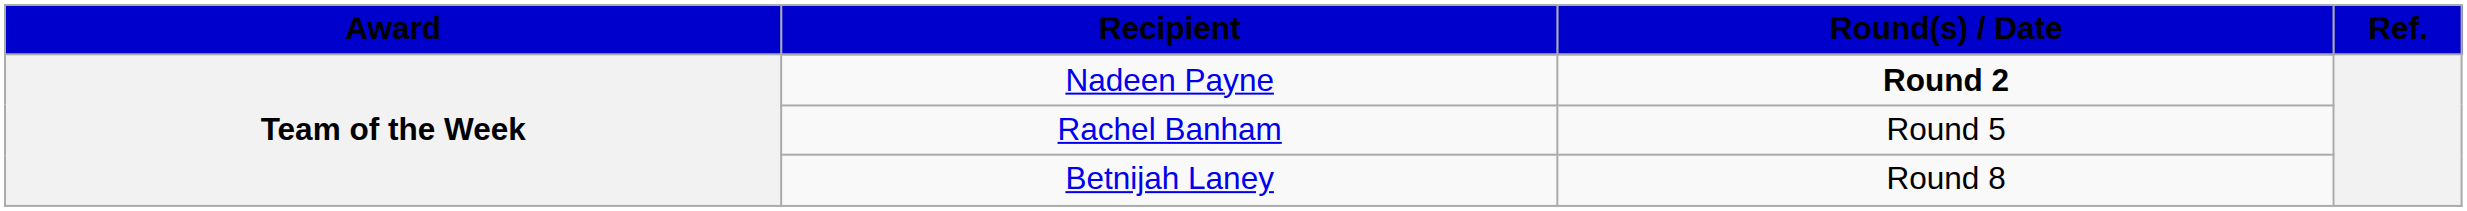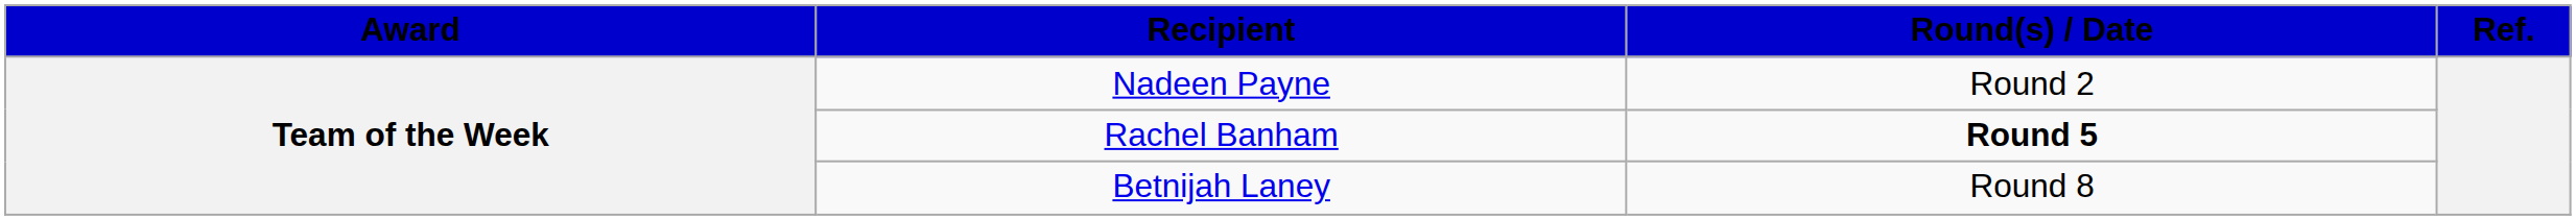Nadeen Payne | Round(s) / Date: bold -> normal
Rachel Banham | Round(s) / Date: normal -> bold
